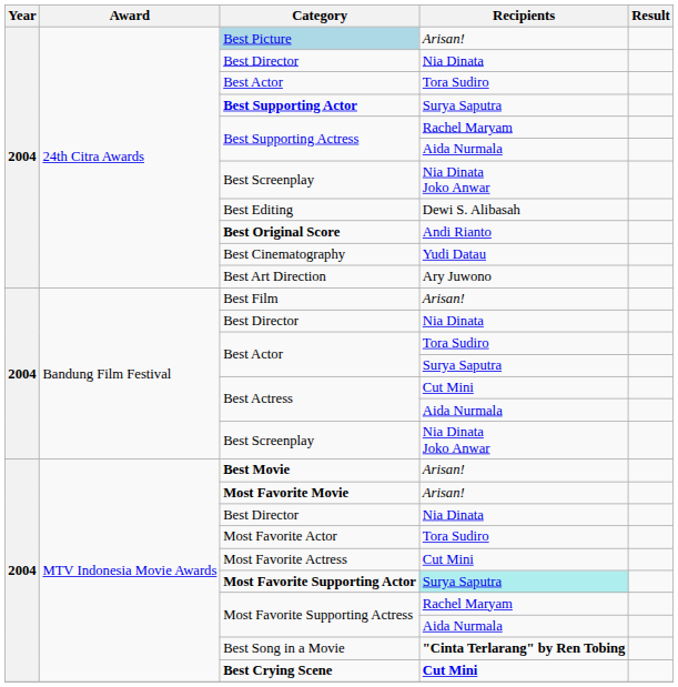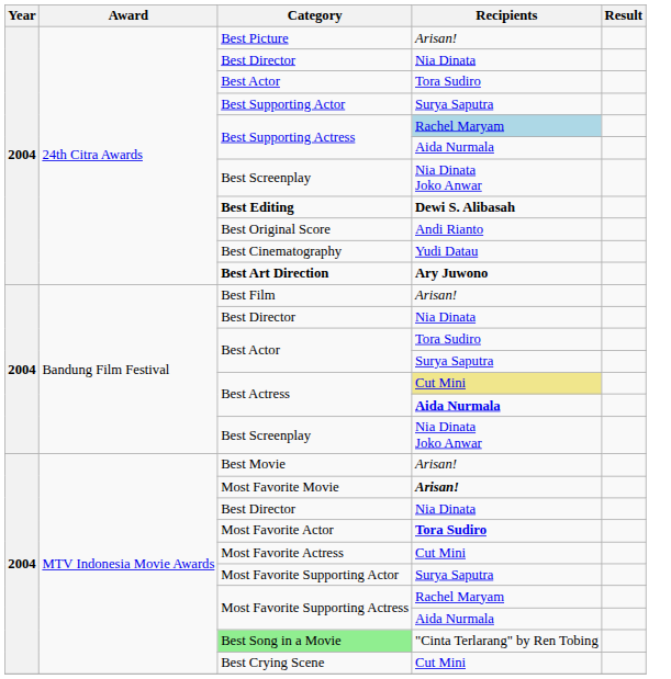Best Picture | Category: lightblue background -> no background
Best Supporting Actor | Category: bold -> normal
Best Supporting Actress / Rachel Maryam | Recipients: no background -> lightblue background
Best Editing | Category: normal -> bold
Best Editing | Recipients: normal -> bold
Best Original Score | Category: bold -> normal
Best Art Direction | Category: normal -> bold
Best Art Direction | Recipients: normal -> bold
Best Actress / Cut Mini | Recipients: no background -> khaki background
Best Actress / Aida Nurmala | Recipients: normal -> bold
Best Movie | Category: bold -> normal
Most Favorite Movie | Category: bold -> normal
Most Favorite Movie | Recipients: normal -> bold
Most Favorite Actor | Recipients: normal -> bold
Most Favorite Supporting Actor | Category: bold -> normal
Most Favorite Supporting Actor | Recipients: paleturquoise background -> no background
Best Song in a Movie | Category: no background -> lightgreen background
Best Song in a Movie | Recipients: bold -> normal
Best Crying Scene | Category: bold -> normal
Best Crying Scene | Recipients: bold -> normal
